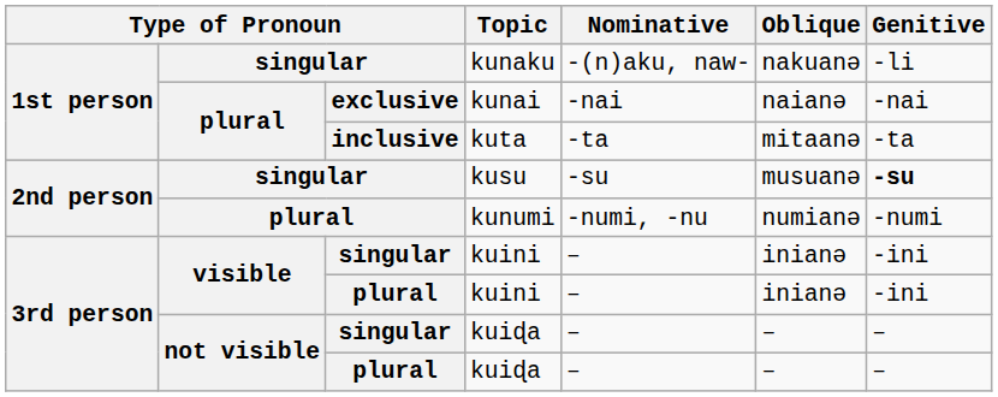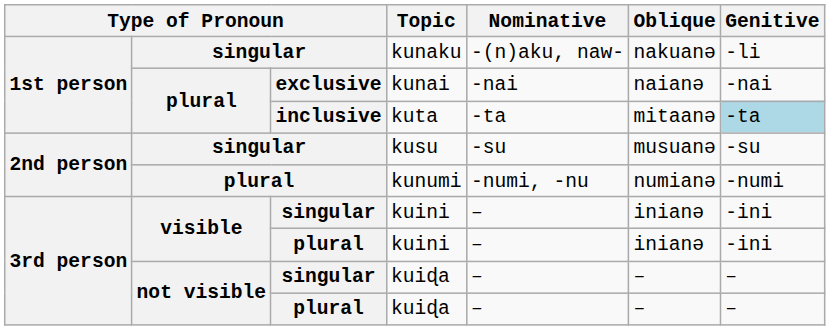kuta | Genitive: no background -> lightblue background
kusu | Genitive: bold -> normal
